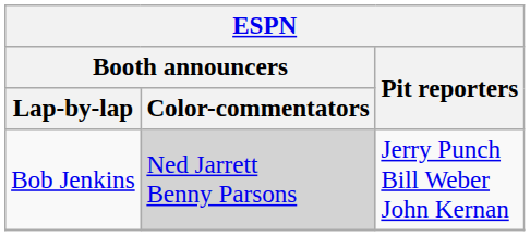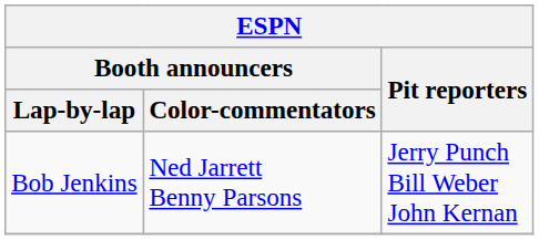Bob Jenkins | Booth announcers / Color-commentators: lightgrey background -> no background
